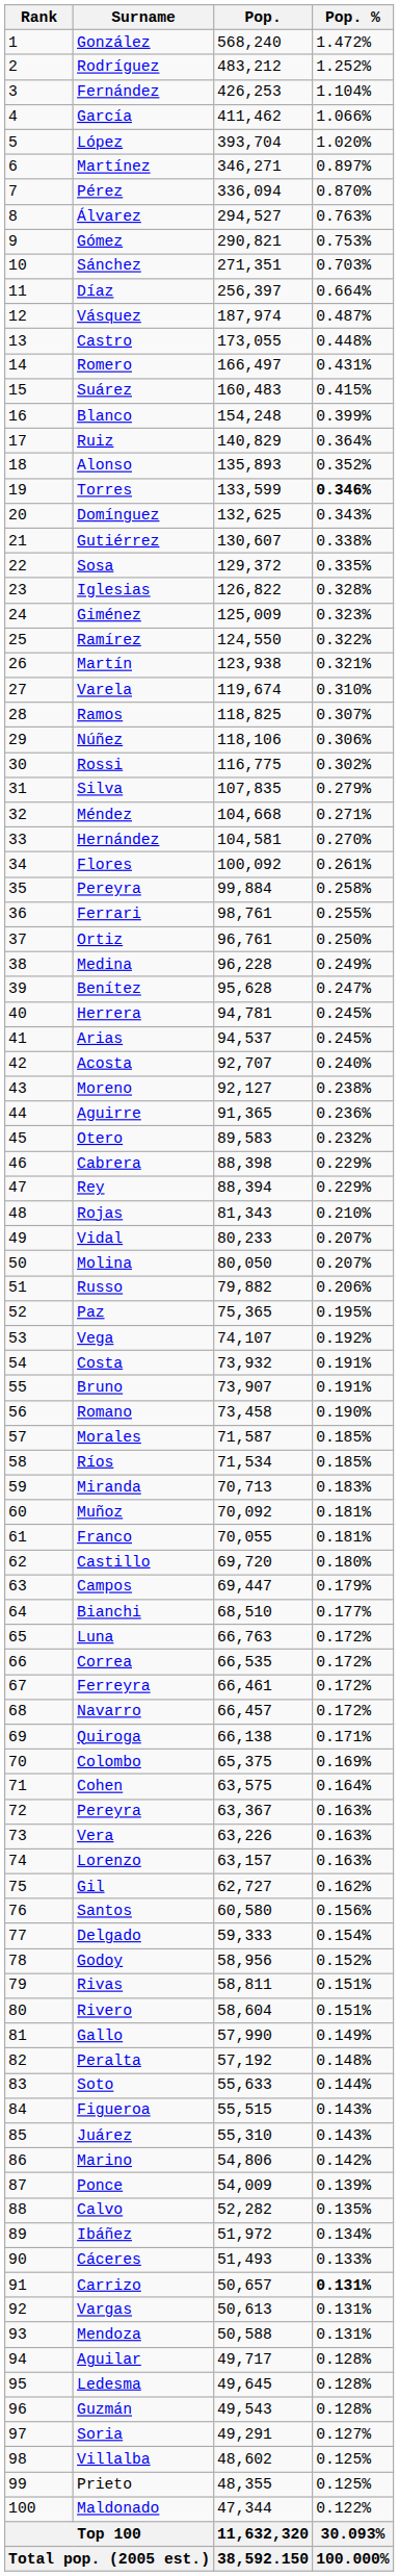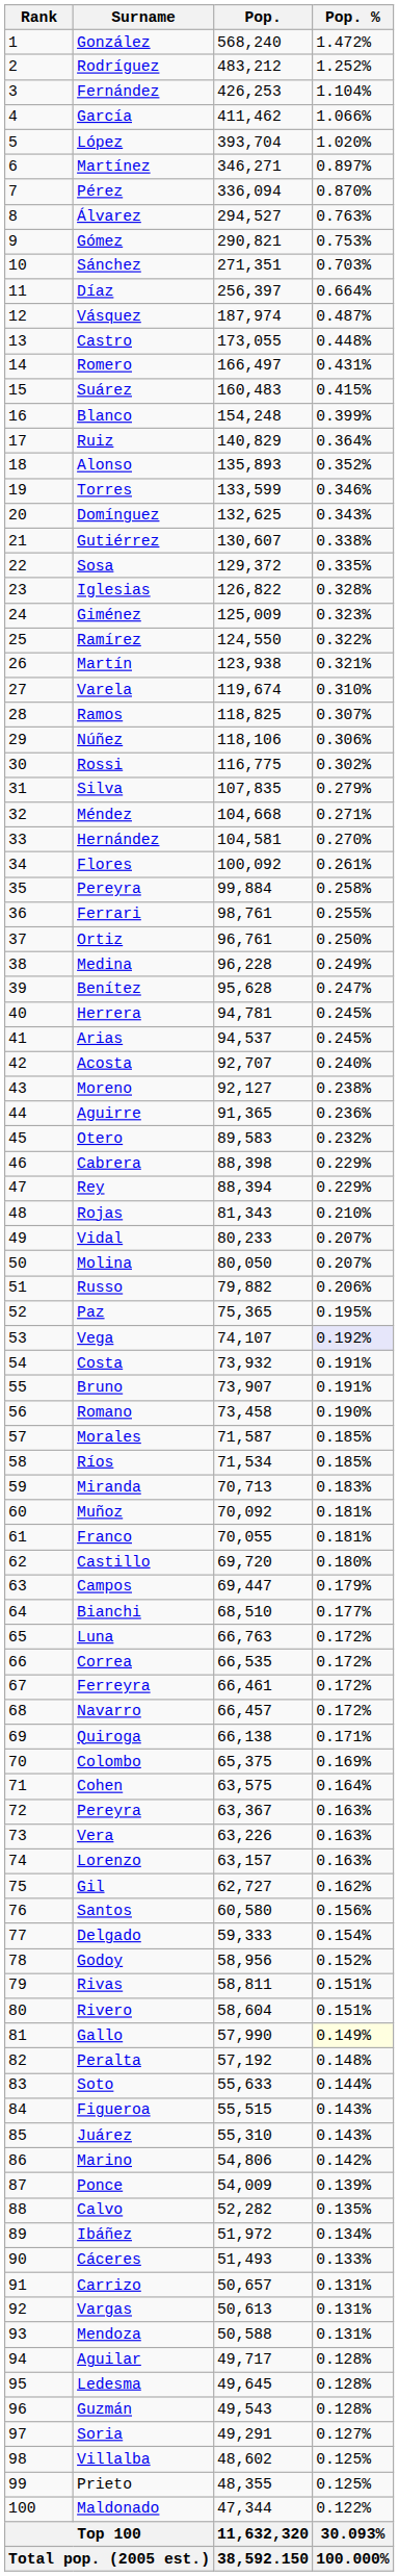Torres | Pop. %: bold -> normal
Vega | Pop. %: no background -> lavender background
Gallo | Pop. %: no background -> lightyellow background
Carrizo | Pop. %: bold -> normal
